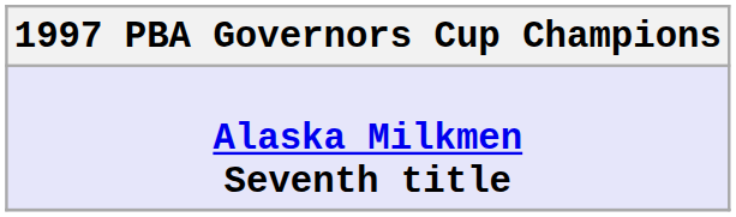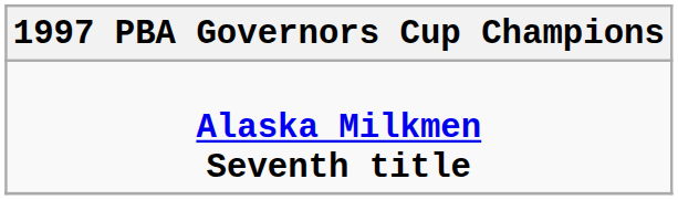row 2 | column 1: lavender background -> no background
